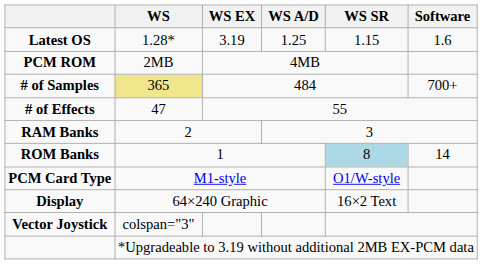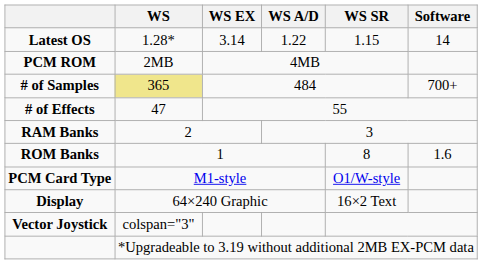Latest OS | WS EX: 3.19 -> 3.14
Latest OS | WS A/D: 1.25 -> 1.22
Latest OS | Software: 1.6 -> 14
ROM Banks | WS SR: lightblue background -> no background
ROM Banks | Software: 14 -> 1.6
